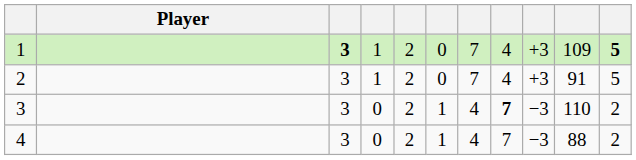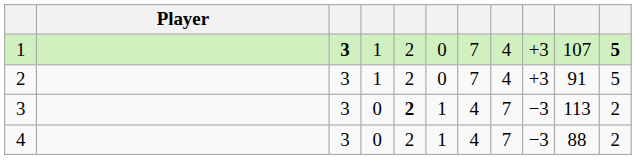row 2 | column 10: 109 -> 107
row 4 | column 5: normal -> bold
row 4 | column 8: bold -> normal
row 4 | column 10: 110 -> 113
